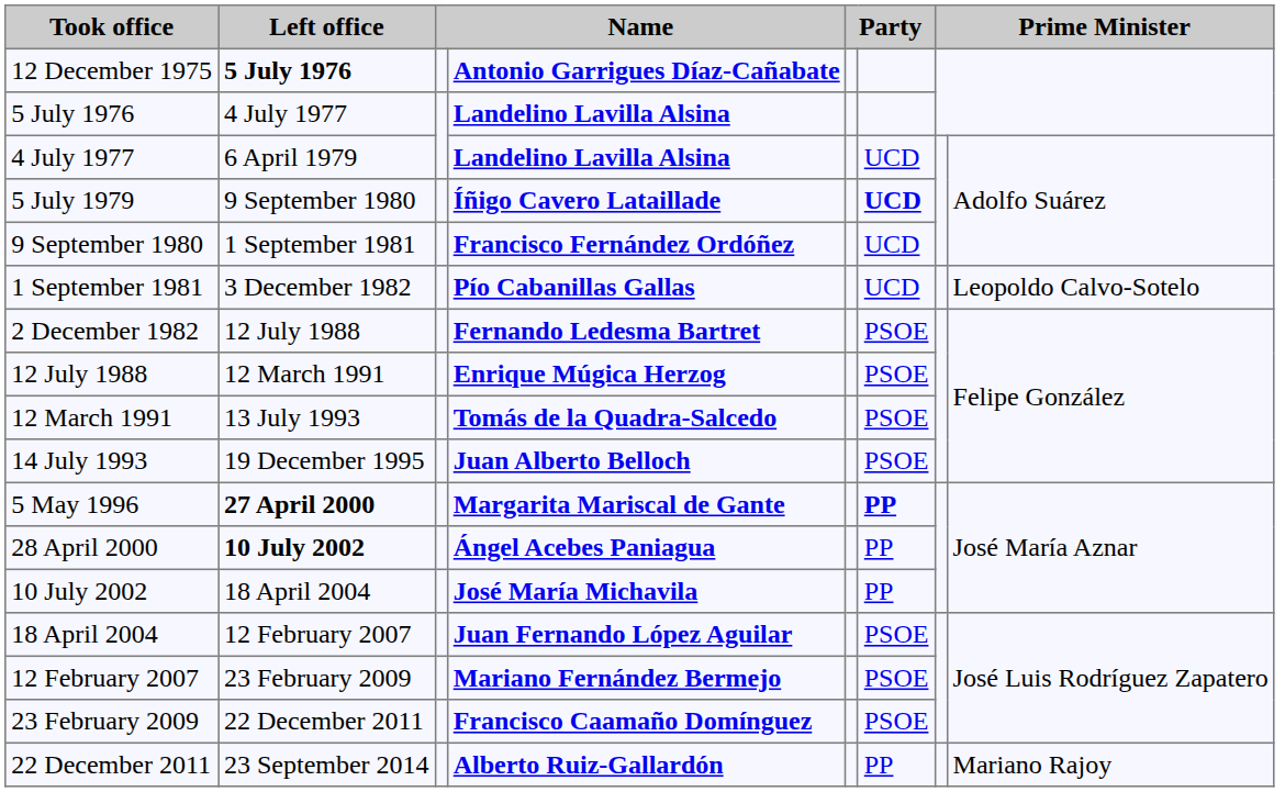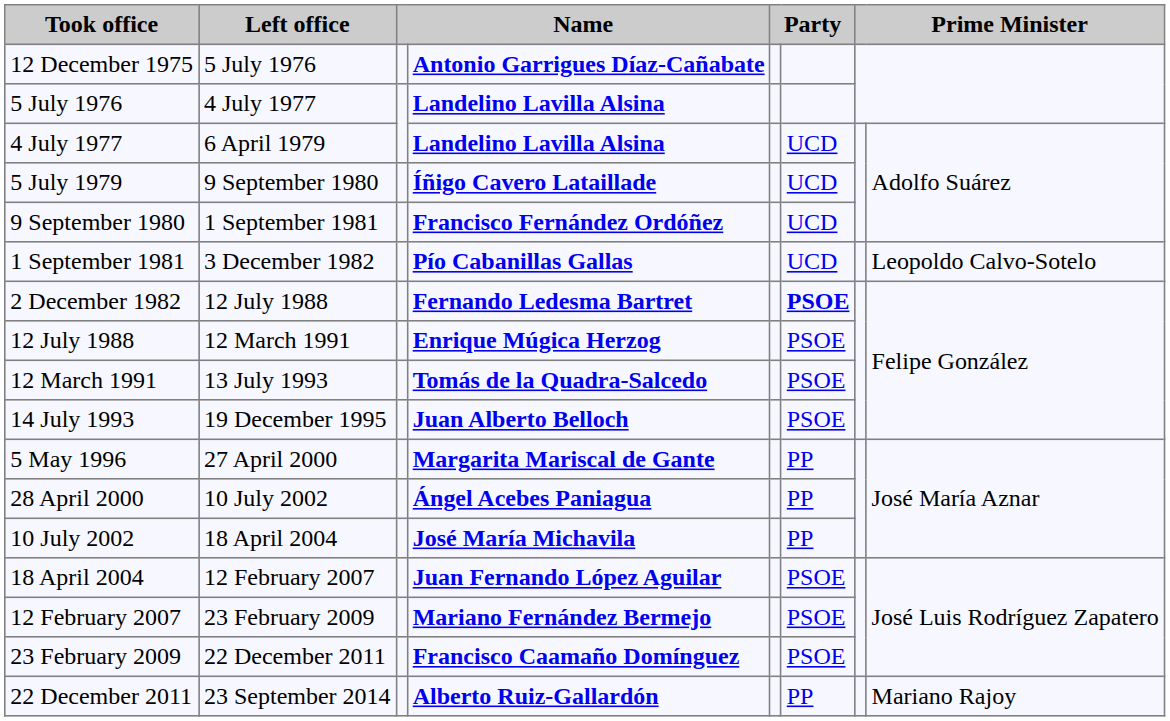12 December 1975 | Left office: bold -> normal
5 July 1979 | column 6: bold -> normal
2 December 1982 | column 6: normal -> bold
5 May 1996 | Left office: bold -> normal
5 May 1996 | column 6: bold -> normal
28 April 2000 | Left office: bold -> normal
